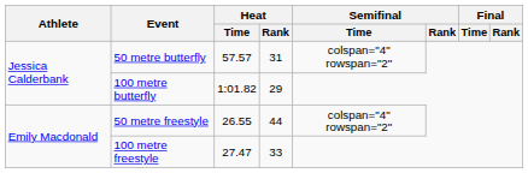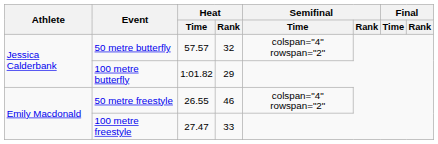50 metre butterfly | Heat / Rank: 31 -> 32
50 metre freestyle | Heat / Rank: 44 -> 46
